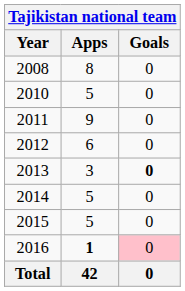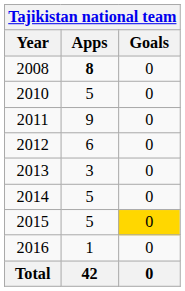2008 | Apps: normal -> bold
2013 | Goals: bold -> normal
2015 | Goals: no background -> gold background
2016 | Apps: bold -> normal
2016 | Goals: pink background -> no background
